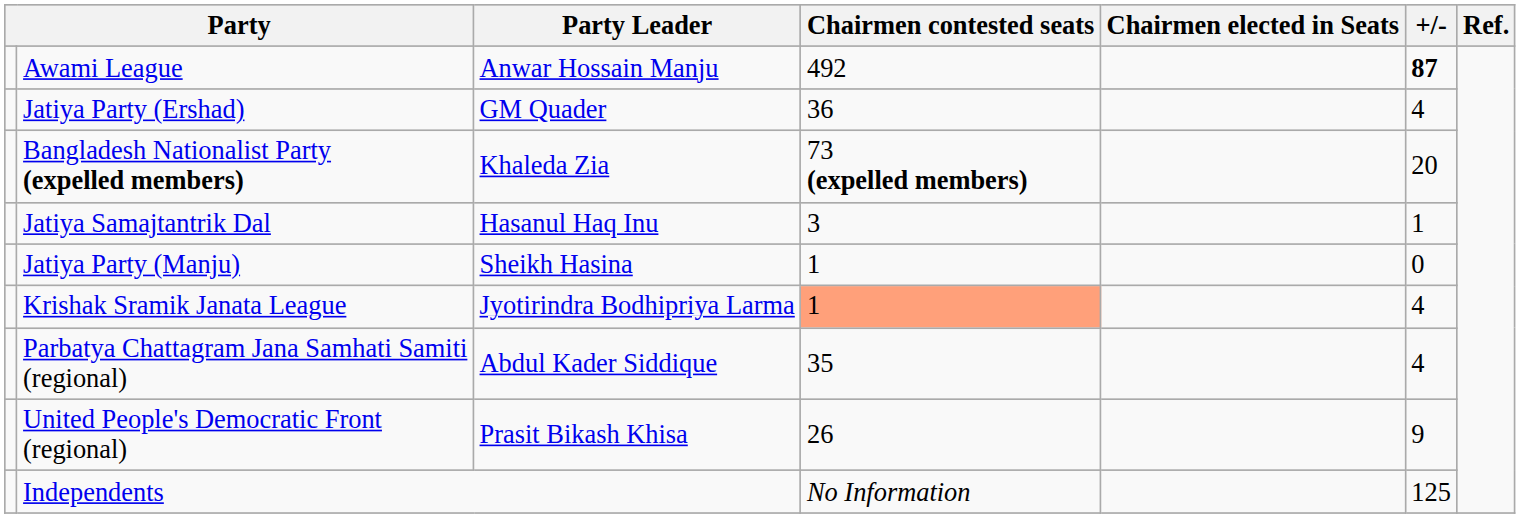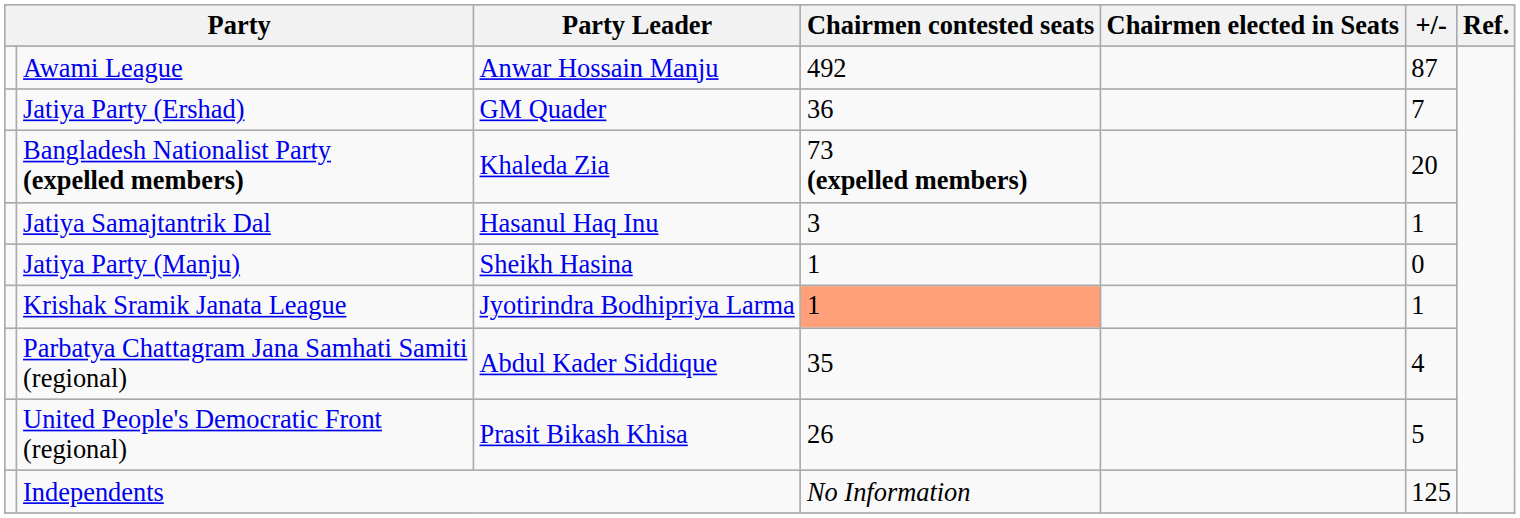Awami League | +/-: bold -> normal
Jatiya Party (Ershad) | +/-: 4 -> 7
Krishak Sramik Janata League | +/-: 4 -> 1
United People's Democratic Front (regional) | +/-: 9 -> 5
